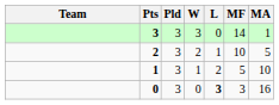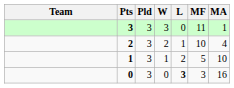row 2 | MF: 14 -> 11
row 3 | MA: 5 -> 4
